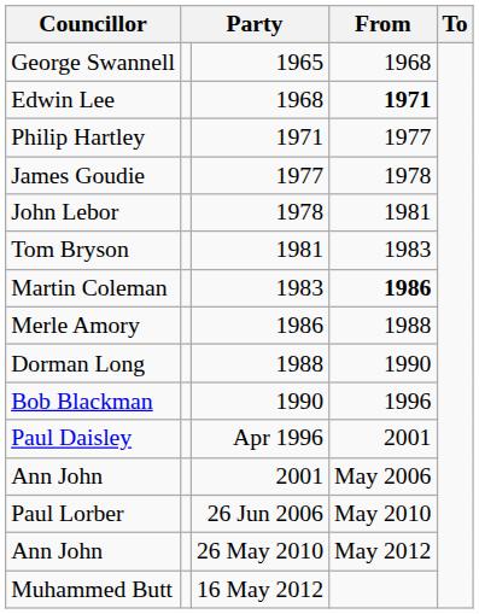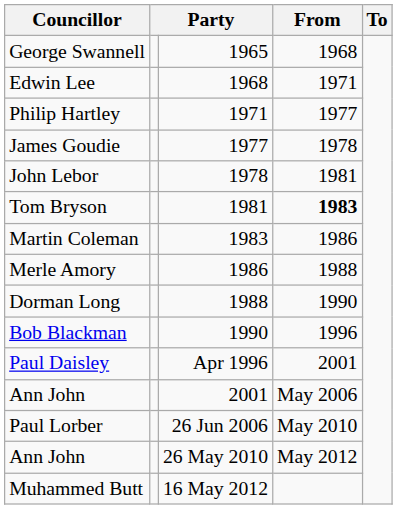Edwin Lee | From: bold -> normal
Tom Bryson | From: normal -> bold
Martin Coleman | From: bold -> normal
